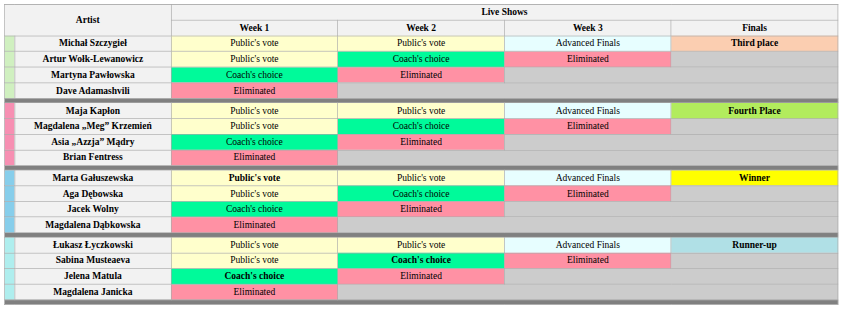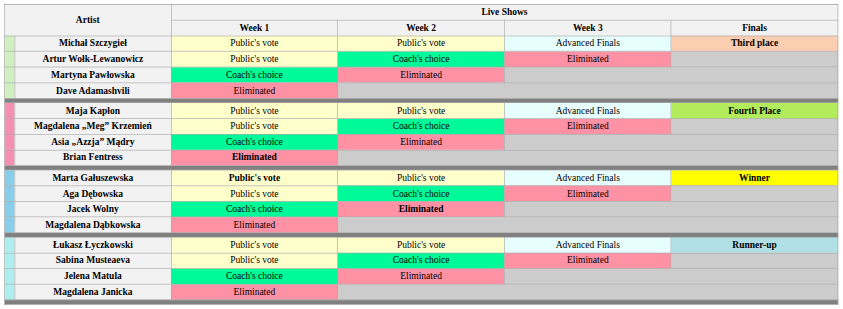Brian Fentress | Live Shows / Week 1: normal -> bold
Jacek Wolny | Live Shows / Week 2: normal -> bold
Sabina Musteaeva | Live Shows / Week 2: bold -> normal
Jelena Matula | Live Shows / Week 1: bold -> normal
